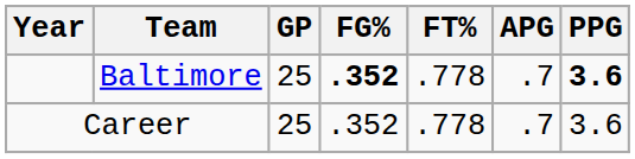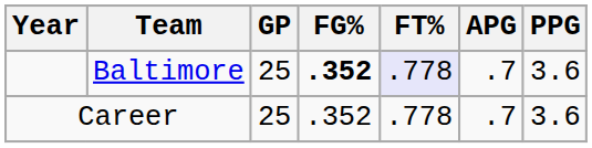row 2 | FT%: no background -> lavender background
row 2 | PPG: bold -> normal
